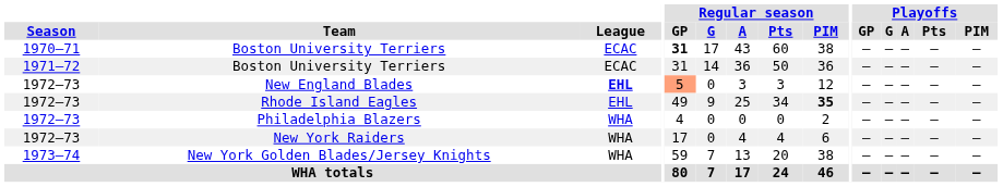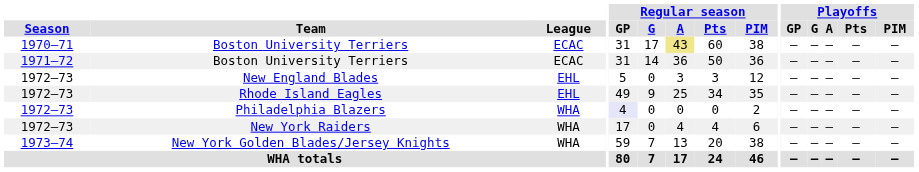1970–71 / Boston University Terriers | Regular season / GP: bold -> normal
1970–71 / Boston University Terriers | Regular season / A: no background -> khaki background
New England Blades | League: bold -> normal
New England Blades | Regular season / GP: lightsalmon background -> no background
Rhode Island Eagles | Regular season / PIM: bold -> normal
Philadelphia Blazers | Regular season / GP: no background -> lavender background
